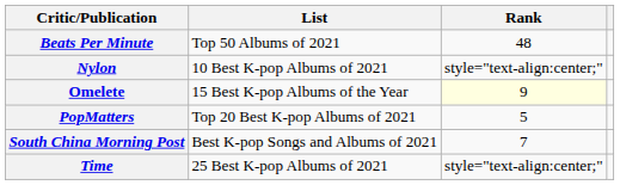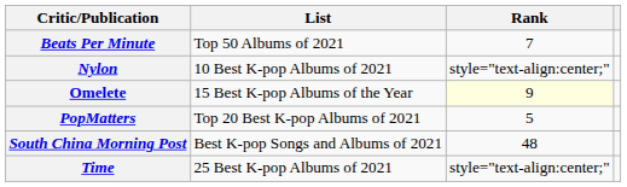Beats Per Minute | Rank: 48 -> 7
South China Morning Post | Rank: 7 -> 48
